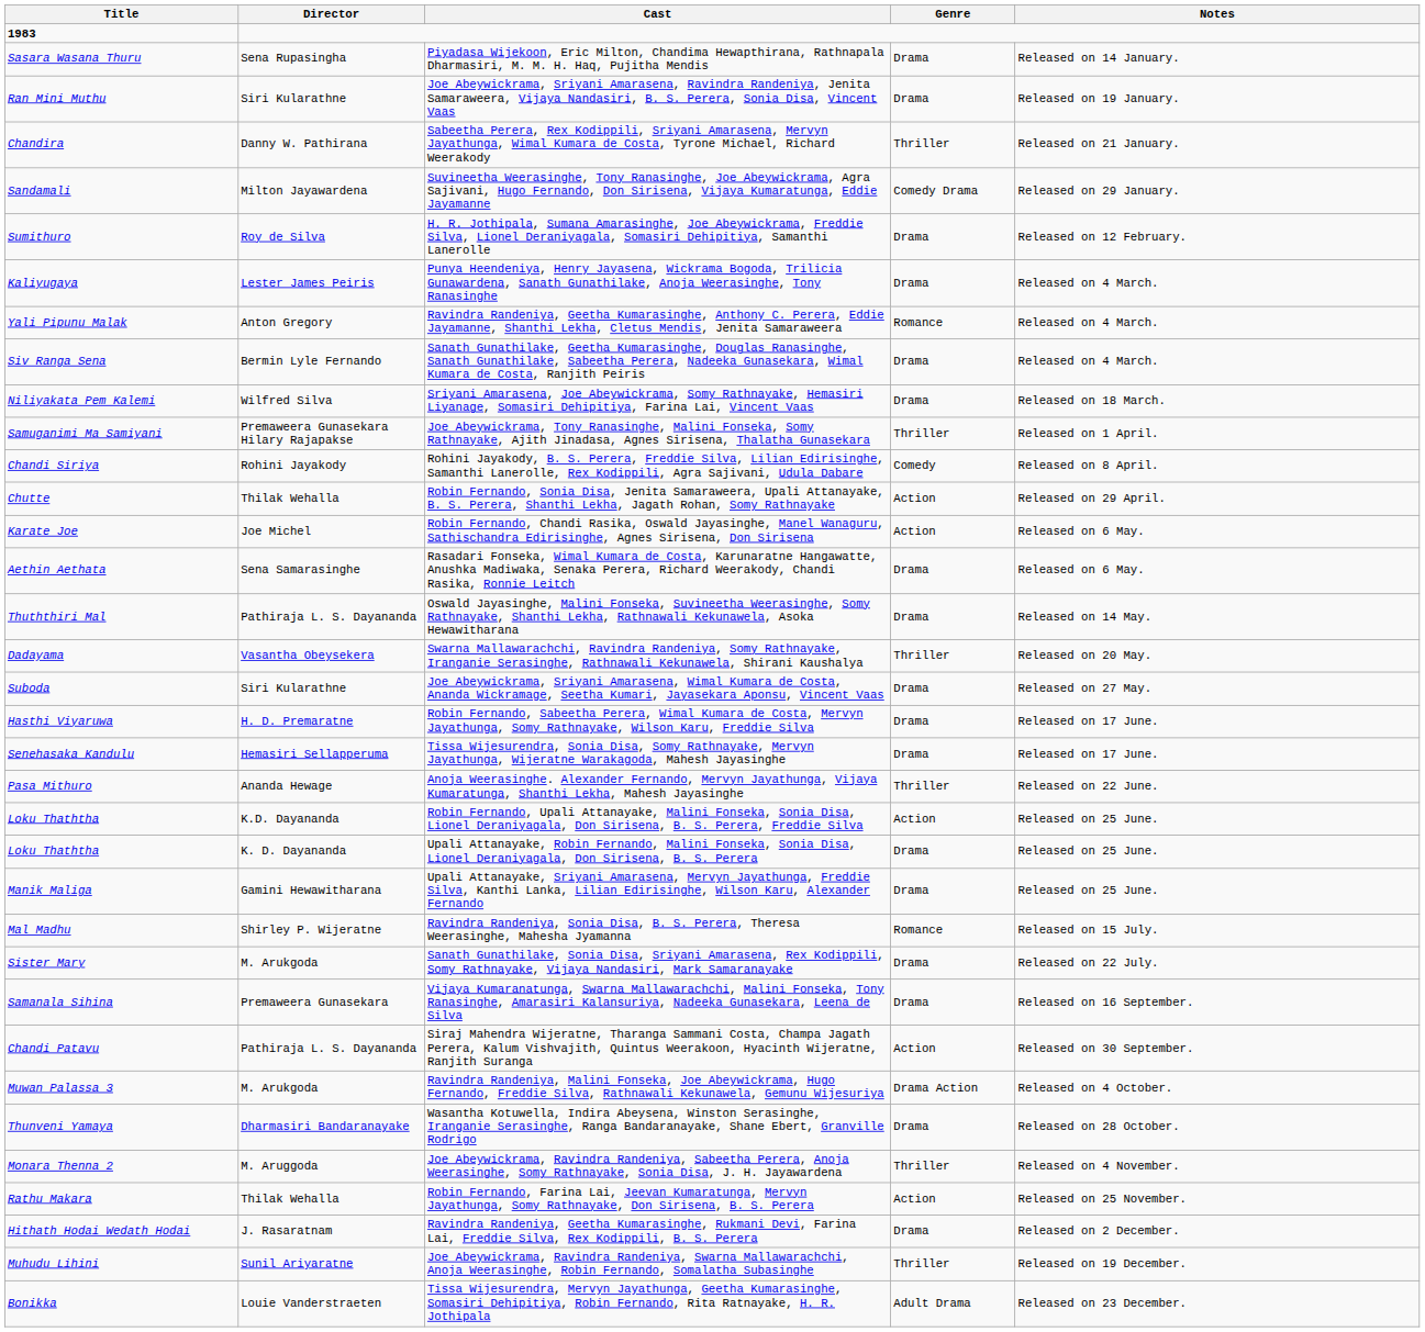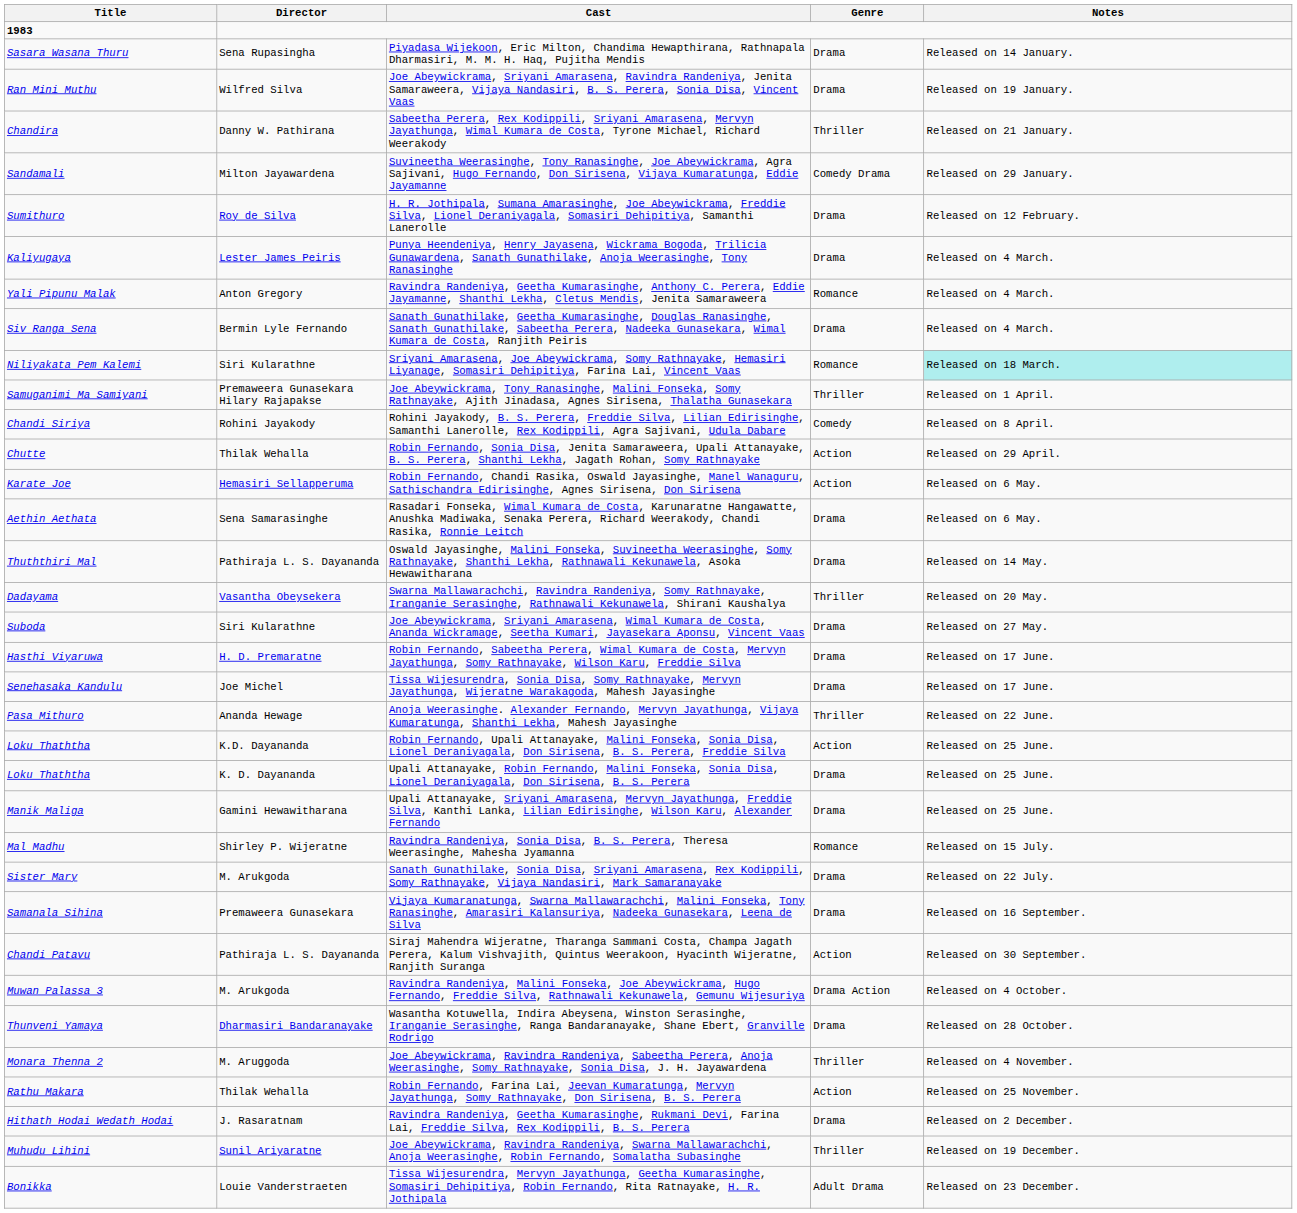row 4 | Director: Siri Kularathne -> Wilfred Silva
row 11 | Director: Wilfred Silva -> Siri Kularathne
row 11 | Genre: Drama -> Romance
row 11 | Notes: no background -> paleturquoise background
row 15 | Director: Joe Michel -> Hemasiri Sellapperuma
row 21 | Director: Hemasiri Sellapperuma -> Joe Michel
